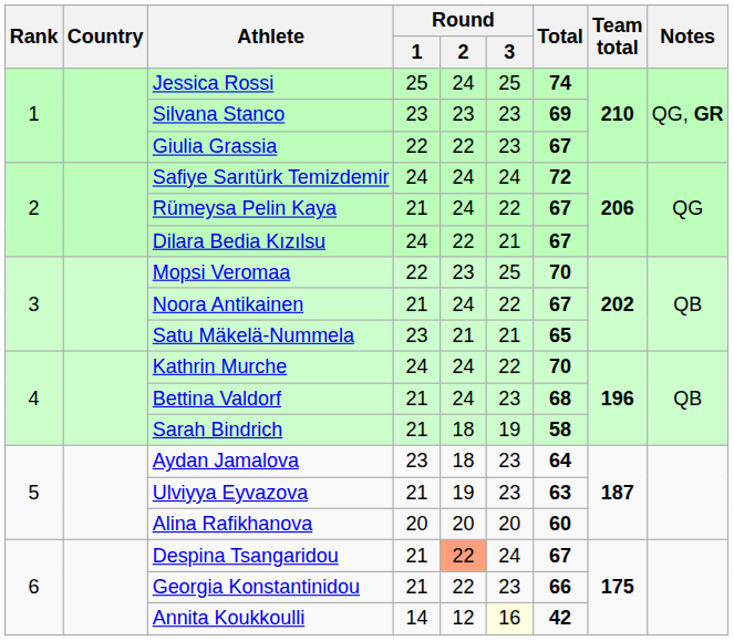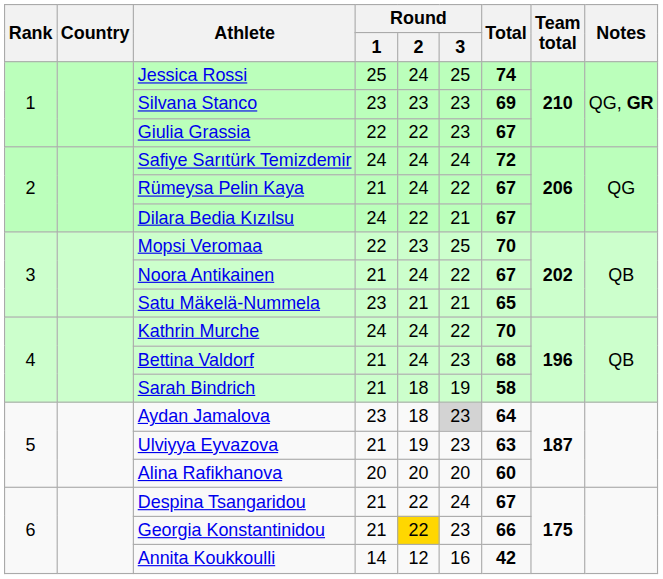Aydan Jamalova | Round / 3: no background -> lightgrey background
Despina Tsangaridou | Round / 2: lightsalmon background -> no background
Georgia Konstantinidou | Round / 2: no background -> gold background
Annita Koukkoulli | Round / 3: lightyellow background -> no background
